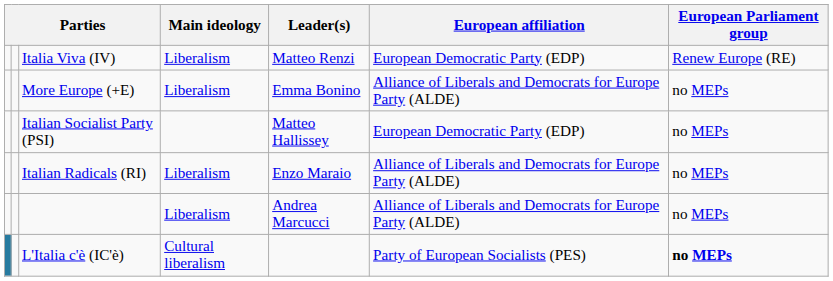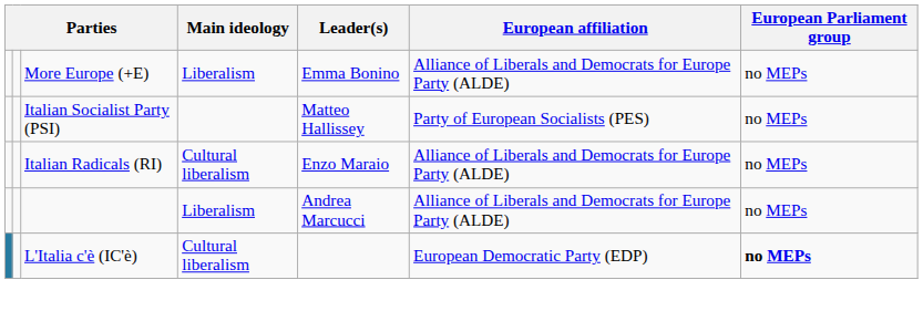- row: Italia Viva (IV) | Liberalism | Matteo Renzi | European Democratic Party (EDP) | Renew Europe (RE)
Italian Socialist Party (PSI) | European affiliation: European Democratic Party (EDP) -> Party of European Socialists (PES)
Italian Radicals (RI) | Main ideology: Liberalism -> Cultural liberalism
L'Italia c'è (IC'è) | European affiliation: Party of European Socialists (PES) -> European Democratic Party (EDP)
